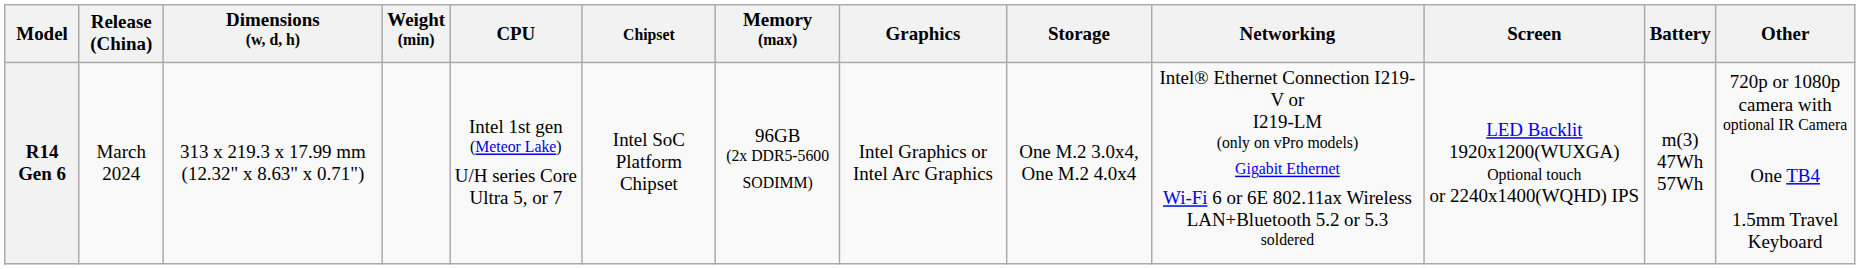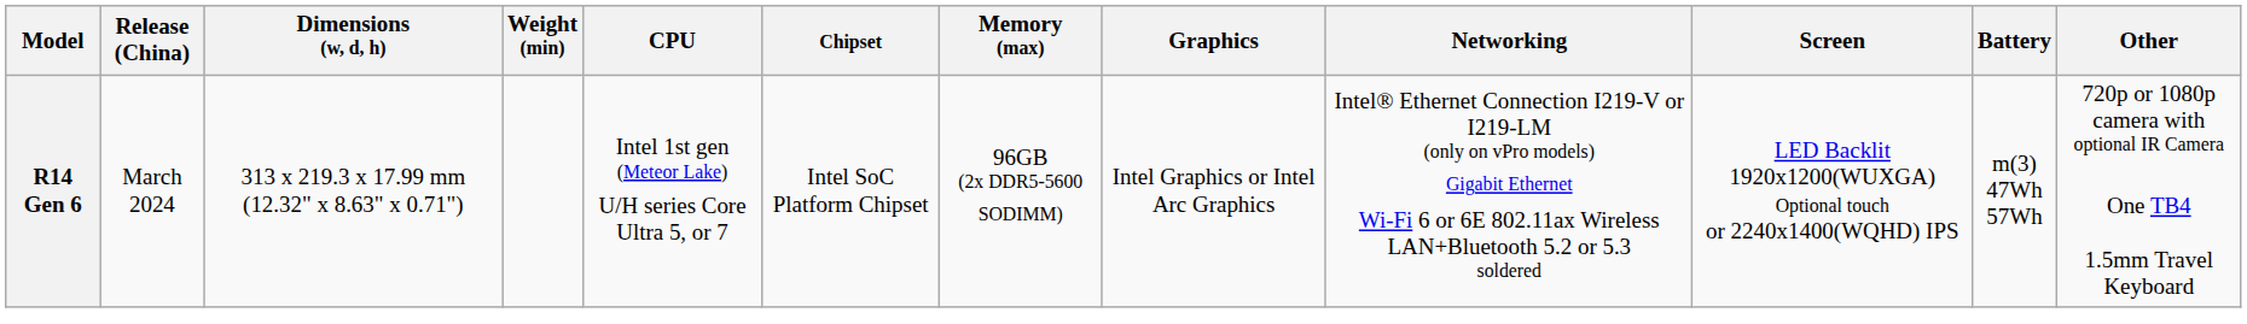- column: Storage | One M.2 3.0x4, One M.2 4.0x4
